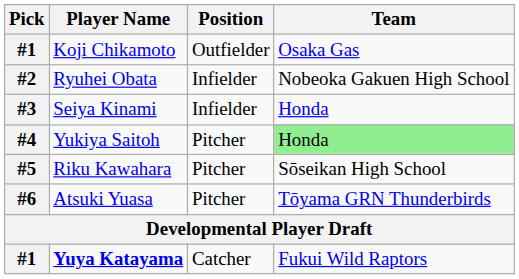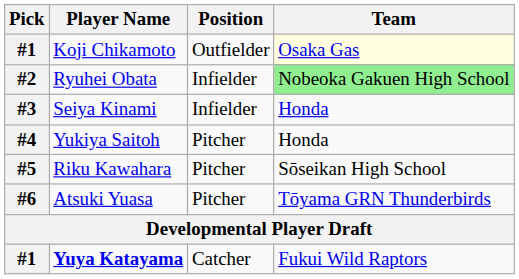Koji Chikamoto | Team: no background -> lightyellow background
Ryuhei Obata | Team: no background -> lightgreen background
Yukiya Saitoh | Team: lightgreen background -> no background
